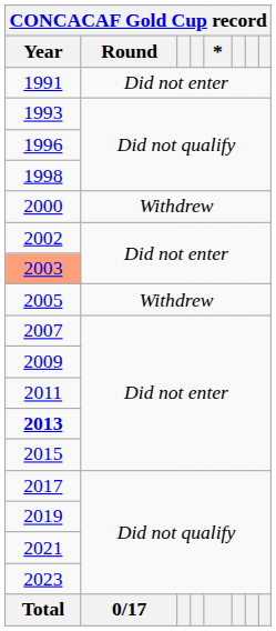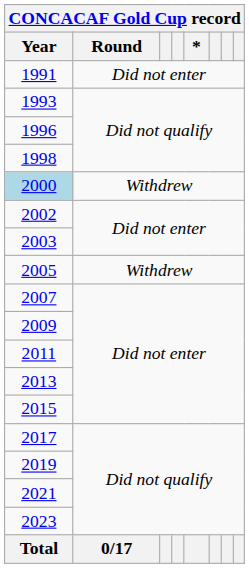2000 | Year: no background -> lightblue background
2003 | Year: lightsalmon background -> no background
2013 | Year: bold -> normal
